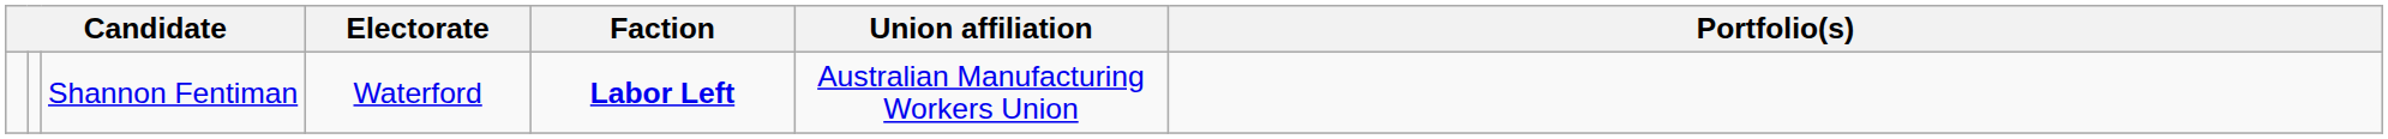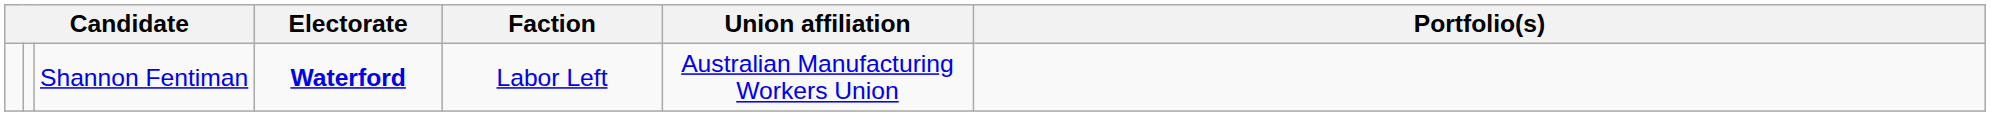Shannon Fentiman | Electorate: normal -> bold
Shannon Fentiman | Faction: bold -> normal
